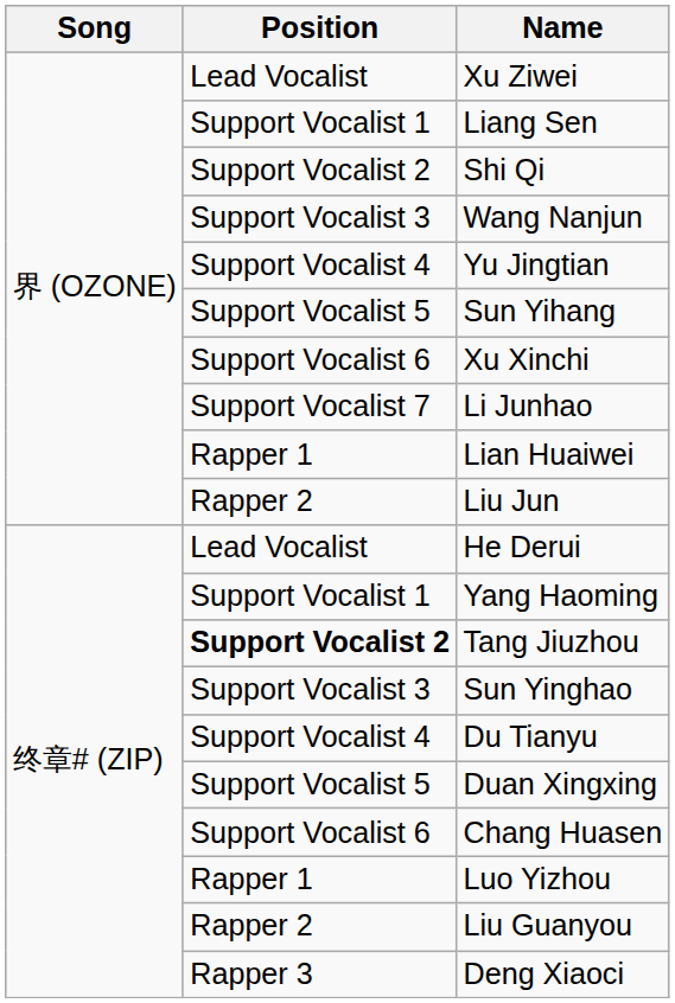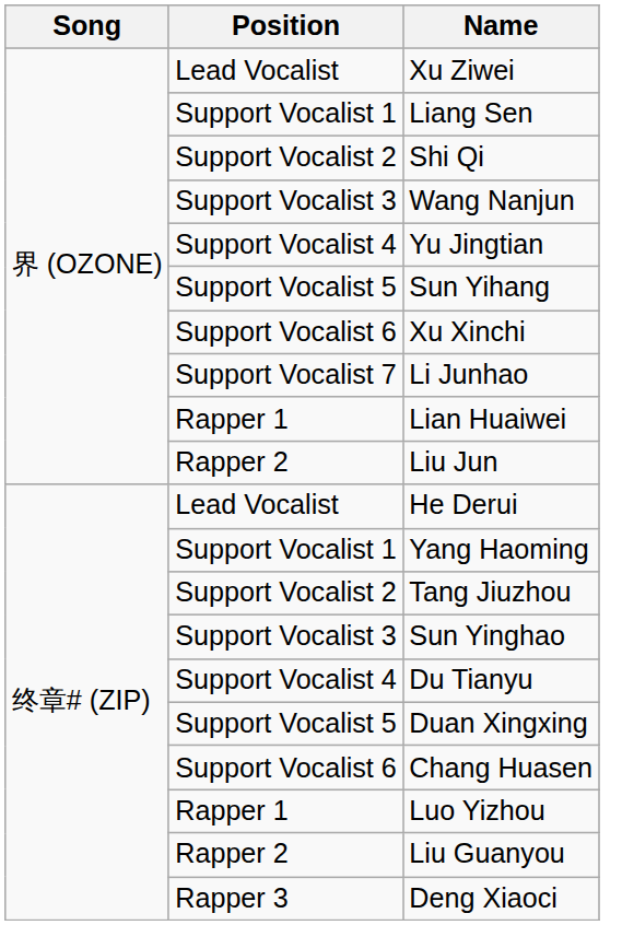Tang Jiuzhou | Position: bold -> normal
